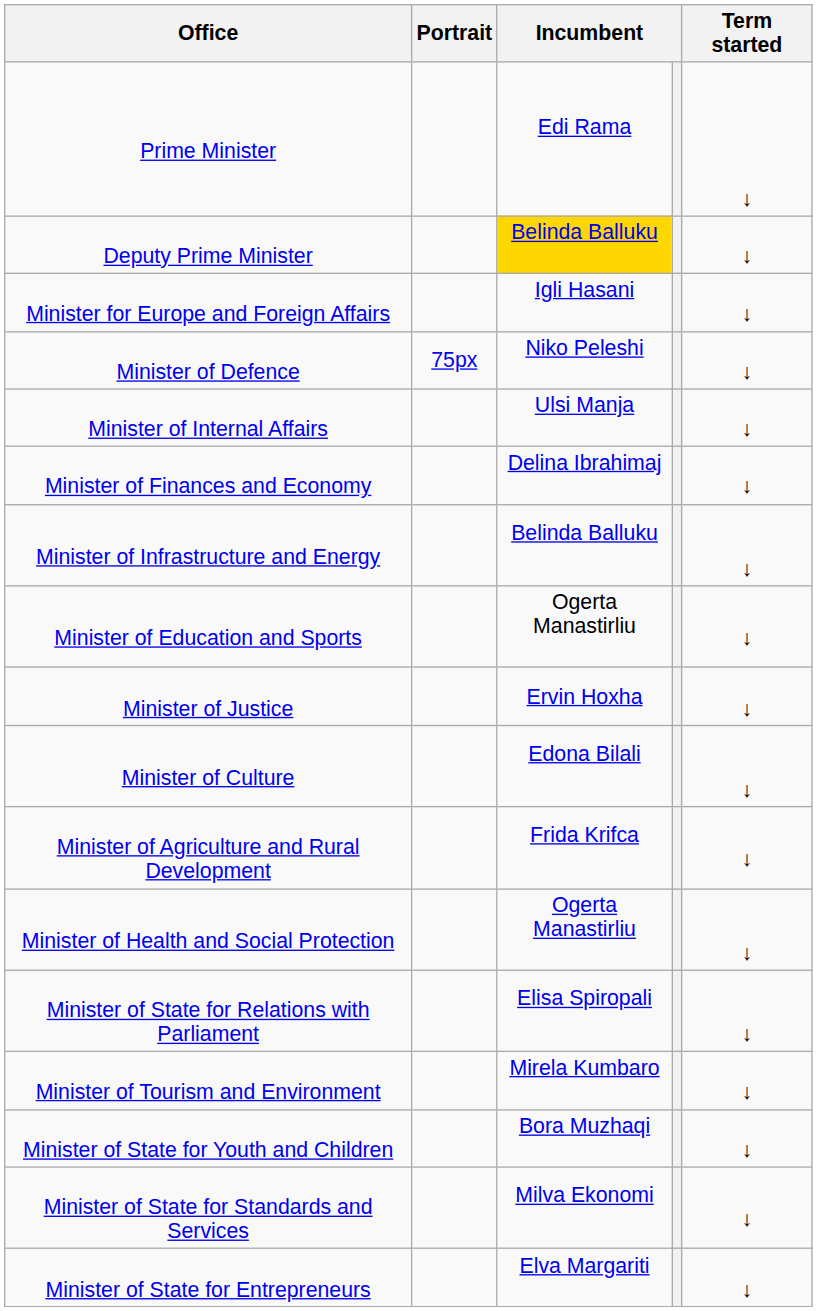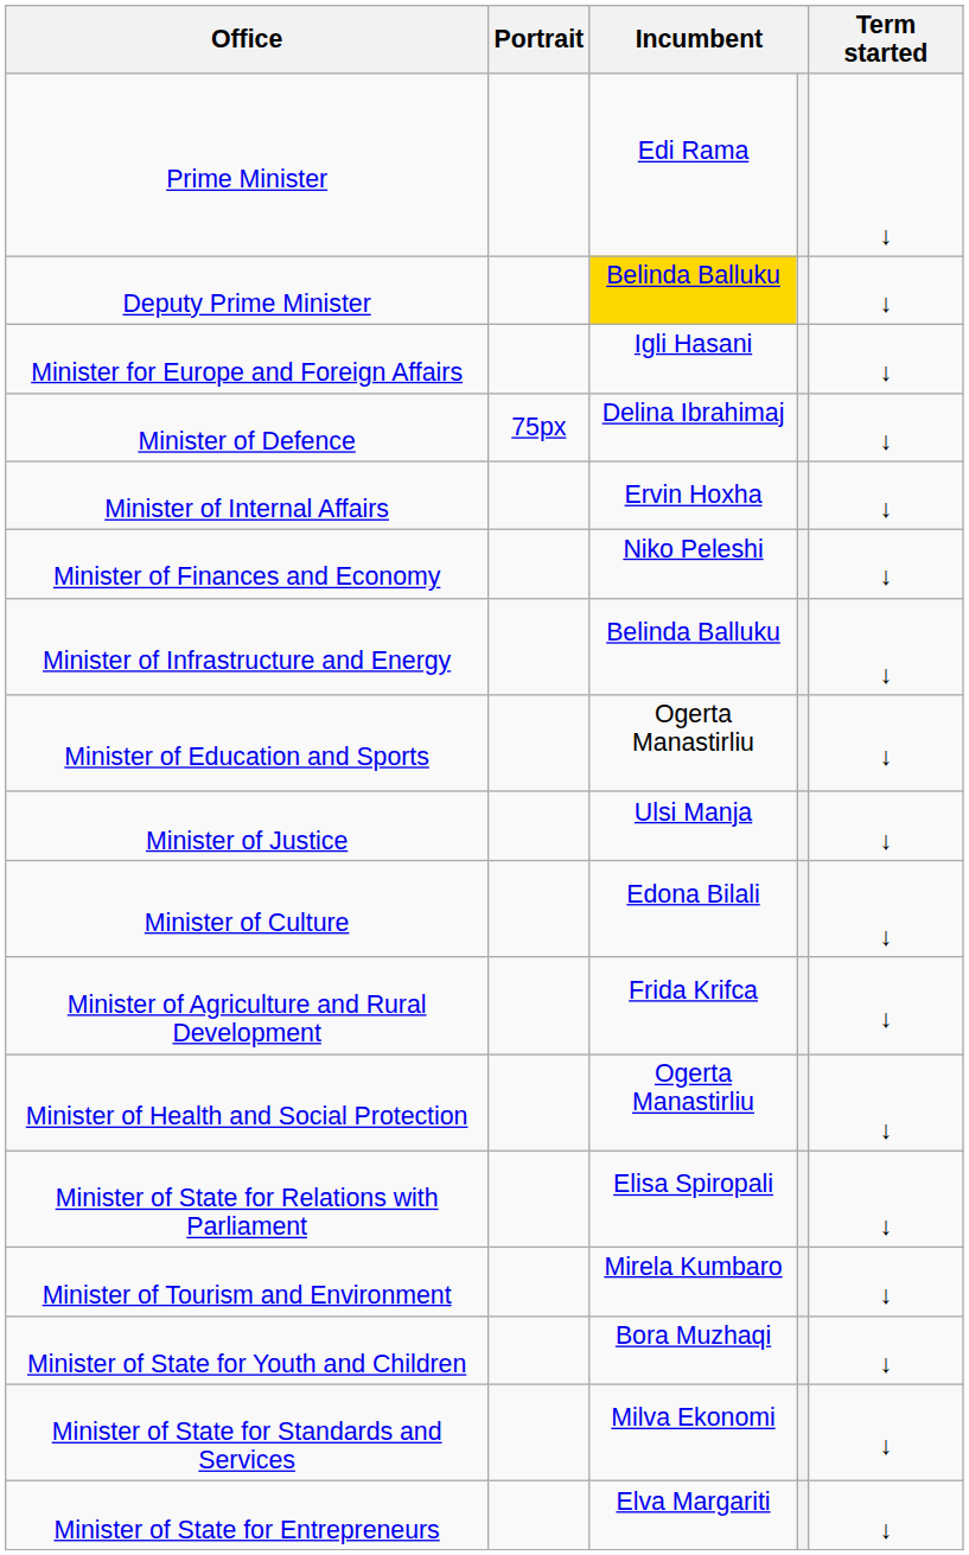Minister of Defence | column 3: Niko Peleshi -> Delina Ibrahimaj
Minister of Internal Affairs | column 3: Ulsi Manja -> Ervin Hoxha
Minister of Finances and Economy | column 3: Delina Ibrahimaj -> Niko Peleshi
Minister of Justice | column 3: Ervin Hoxha -> Ulsi Manja
